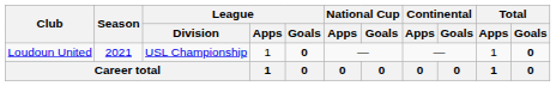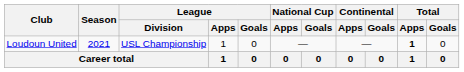Loudoun United | League / Goals: bold -> normal
Loudoun United | Total / Apps: normal -> bold
Loudoun United | Total / Goals: bold -> normal
